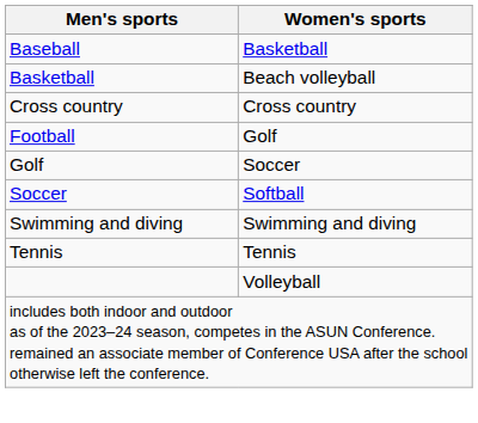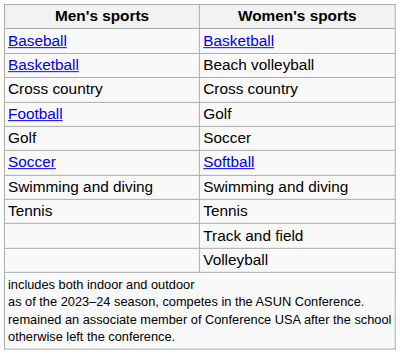+ row: Track and field
